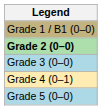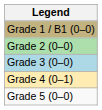row 3 | column 1: bold -> normal
row 6 | column 1: lightblue background -> no background
